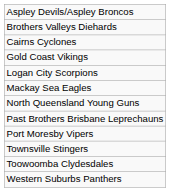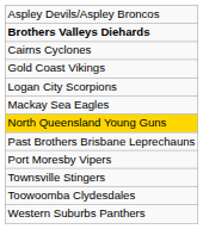row 2 | column 1: normal -> bold
row 7 | column 1: no background -> gold background
